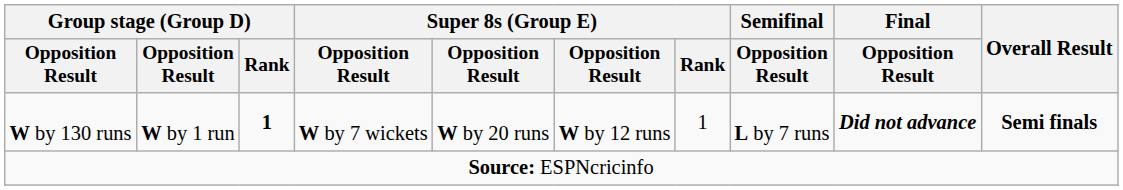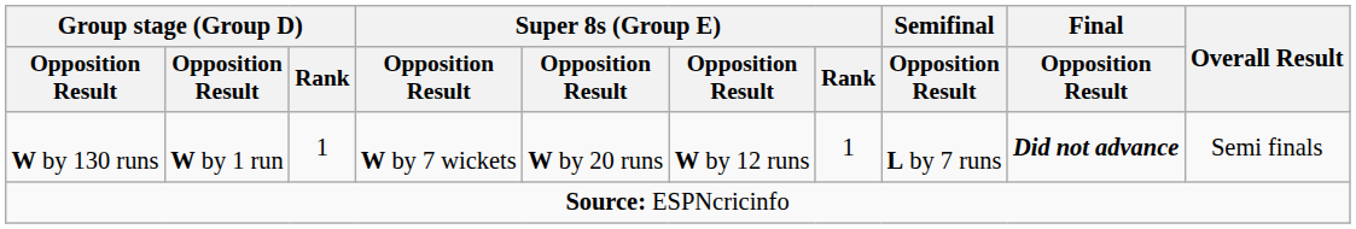W by 130 runs | Group stage (Group D) / Rank: bold -> normal
W by 130 runs | Overall Result: bold -> normal
